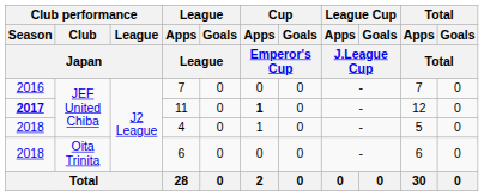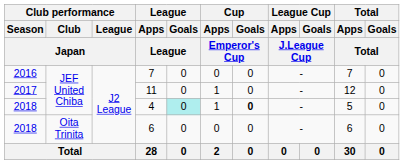11 | Club performance / Season / Japan: bold -> normal
11 | Cup / Apps / Emperor's Cup: bold -> normal
4 | League / Goals / League: no background -> paleturquoise background
4 | Cup / Goals / Emperor's Cup: normal -> bold
